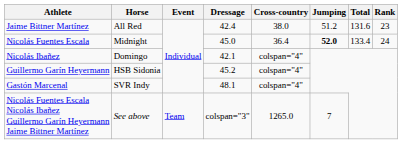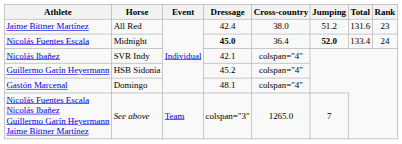Nicolás Fuentes Escala | Dressage: normal -> bold
Nicolás Ibañez | Horse: Domingo -> SVR Indy
Gastón Marcenal | Horse: SVR Indy -> Domingo
